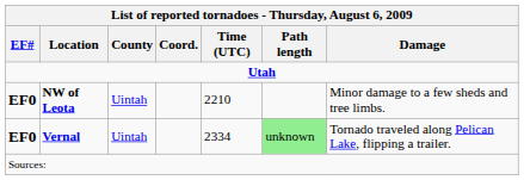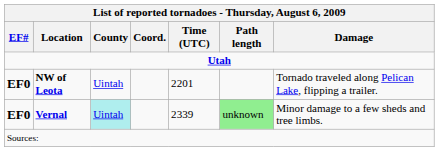NW of Leota | Time (UTC): 2210 -> 2201
NW of Leota | Damage: Minor damage to a few sheds and tree limbs. -> Tornado traveled along Pelican Lake, flipping a trailer.
Vernal | County: no background -> paleturquoise background
Vernal | Time (UTC): 2334 -> 2339
Vernal | Damage: Tornado traveled along Pelican Lake, flipping a trailer. -> Minor damage to a few sheds and tree limbs.
